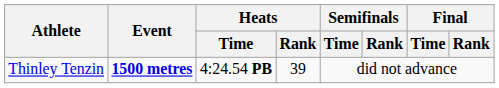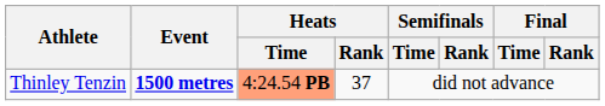Thinley Tenzin | Heats / Time: no background -> lightsalmon background
Thinley Tenzin | Heats / Rank: 39 -> 37
